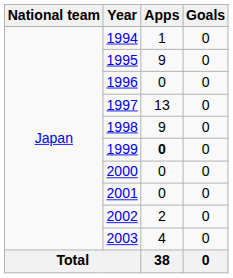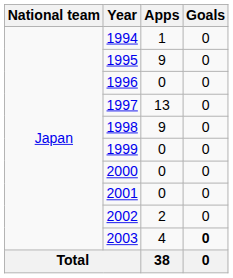1999 | Apps: bold -> normal
2003 | Goals: normal -> bold
